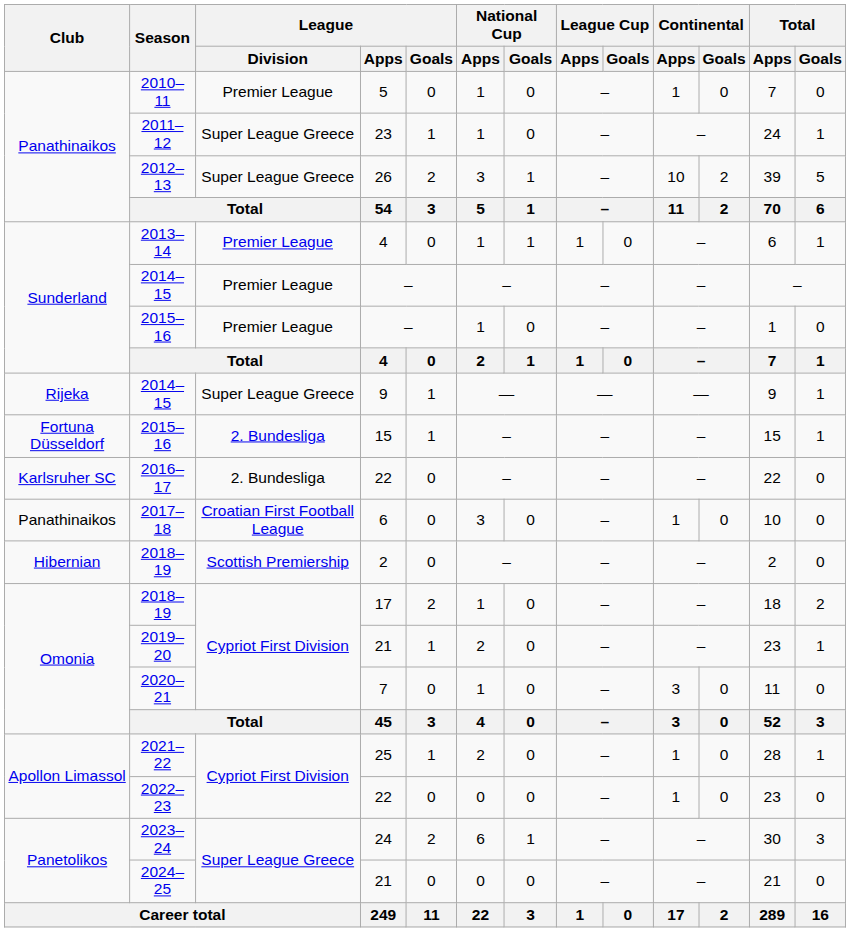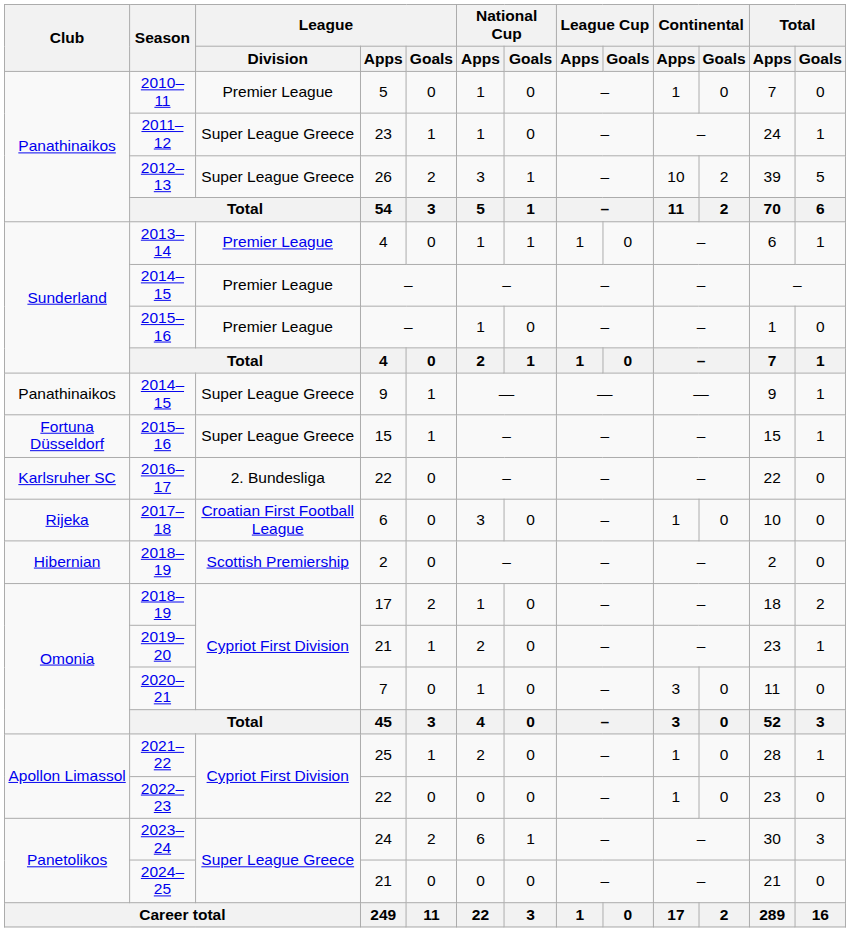2014–15 / 9 | Club: Rijeka -> Panathinaikos
2015–16 / 15 | League / Division: 2. Bundesliga -> Super League Greece
2017–18 | Club: Panathinaikos -> Rijeka
